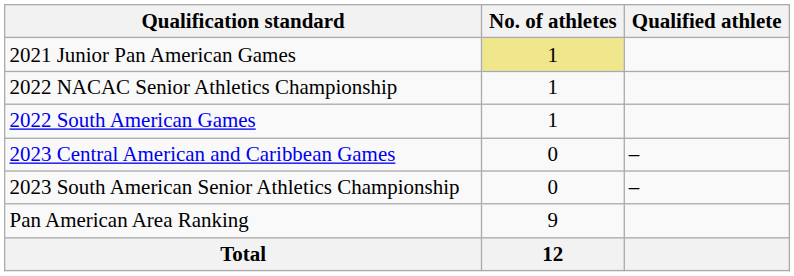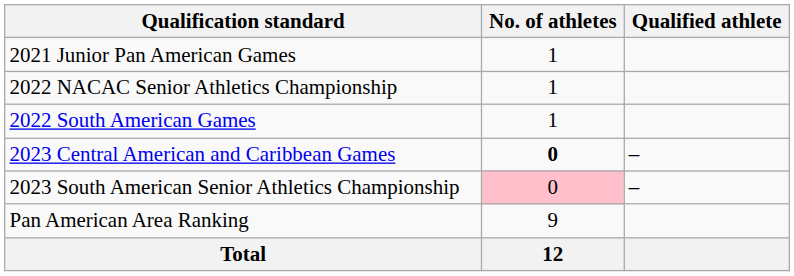2021 Junior Pan American Games | No. of athletes: khaki background -> no background
2023 Central American and Caribbean Games | No. of athletes: normal -> bold
2023 South American Senior Athletics Championship | No. of athletes: no background -> pink background
